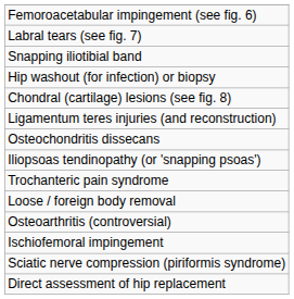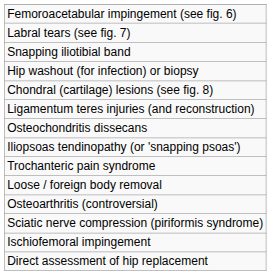row 12 | column 1: Ischiofemoral impingement -> Sciatic nerve compression (piriformis syndrome)
row 13 | column 1: Sciatic nerve compression (piriformis syndrome) -> Ischiofemoral impingement
